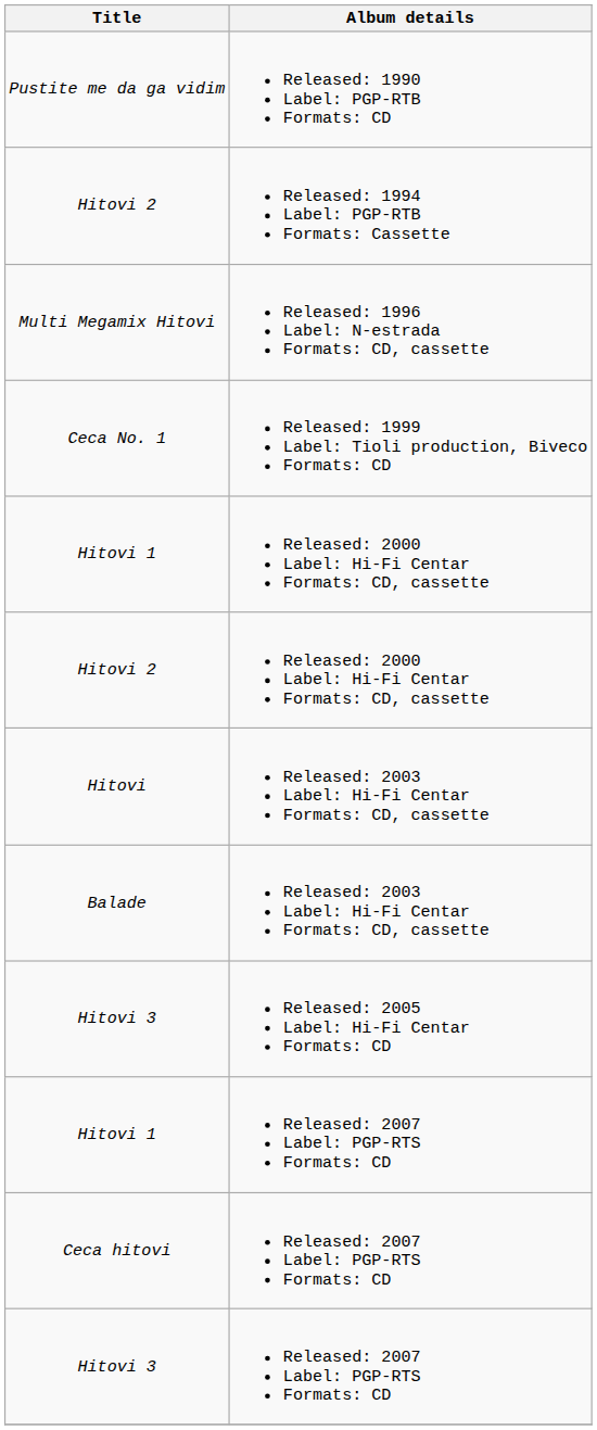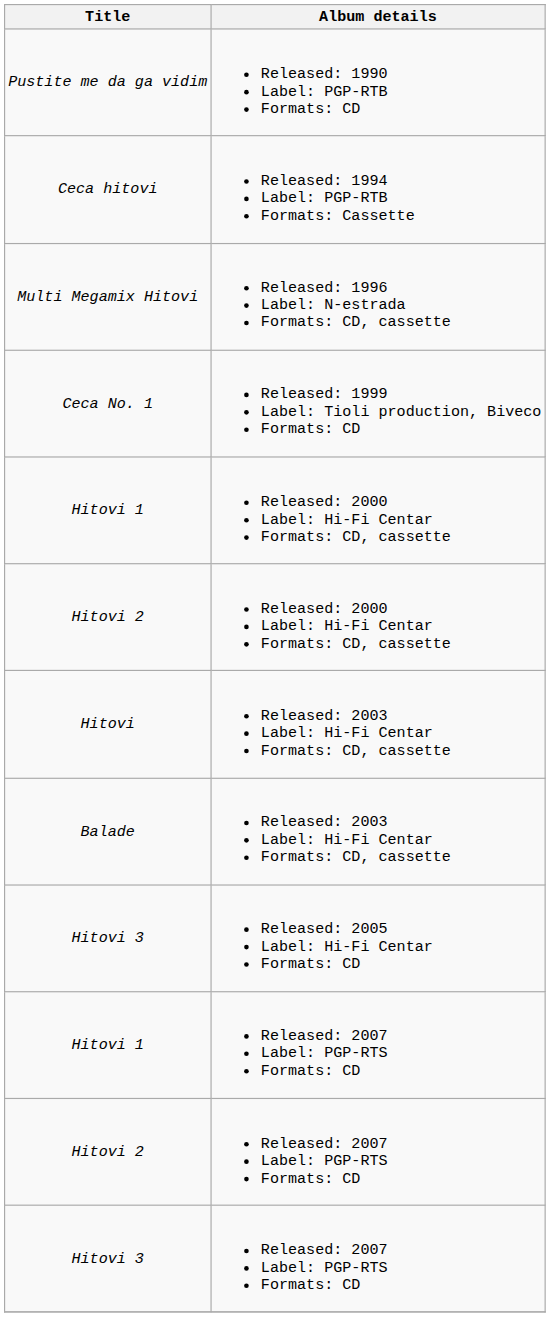row 3 | Title: Hitovi 2 -> Ceca hitovi
row 12 | Title: Ceca hitovi -> Hitovi 2
